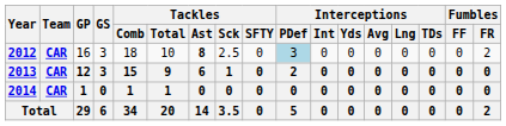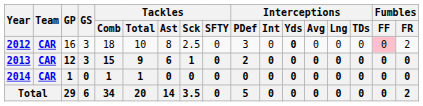2012 / CAR | Tackles / Ast: bold -> normal
2012 / CAR | Interceptions / PDef: lightblue background -> no background
2012 / CAR | Interceptions / Yds: normal -> bold
2012 / CAR | Fumbles / FF: no background -> pink background
